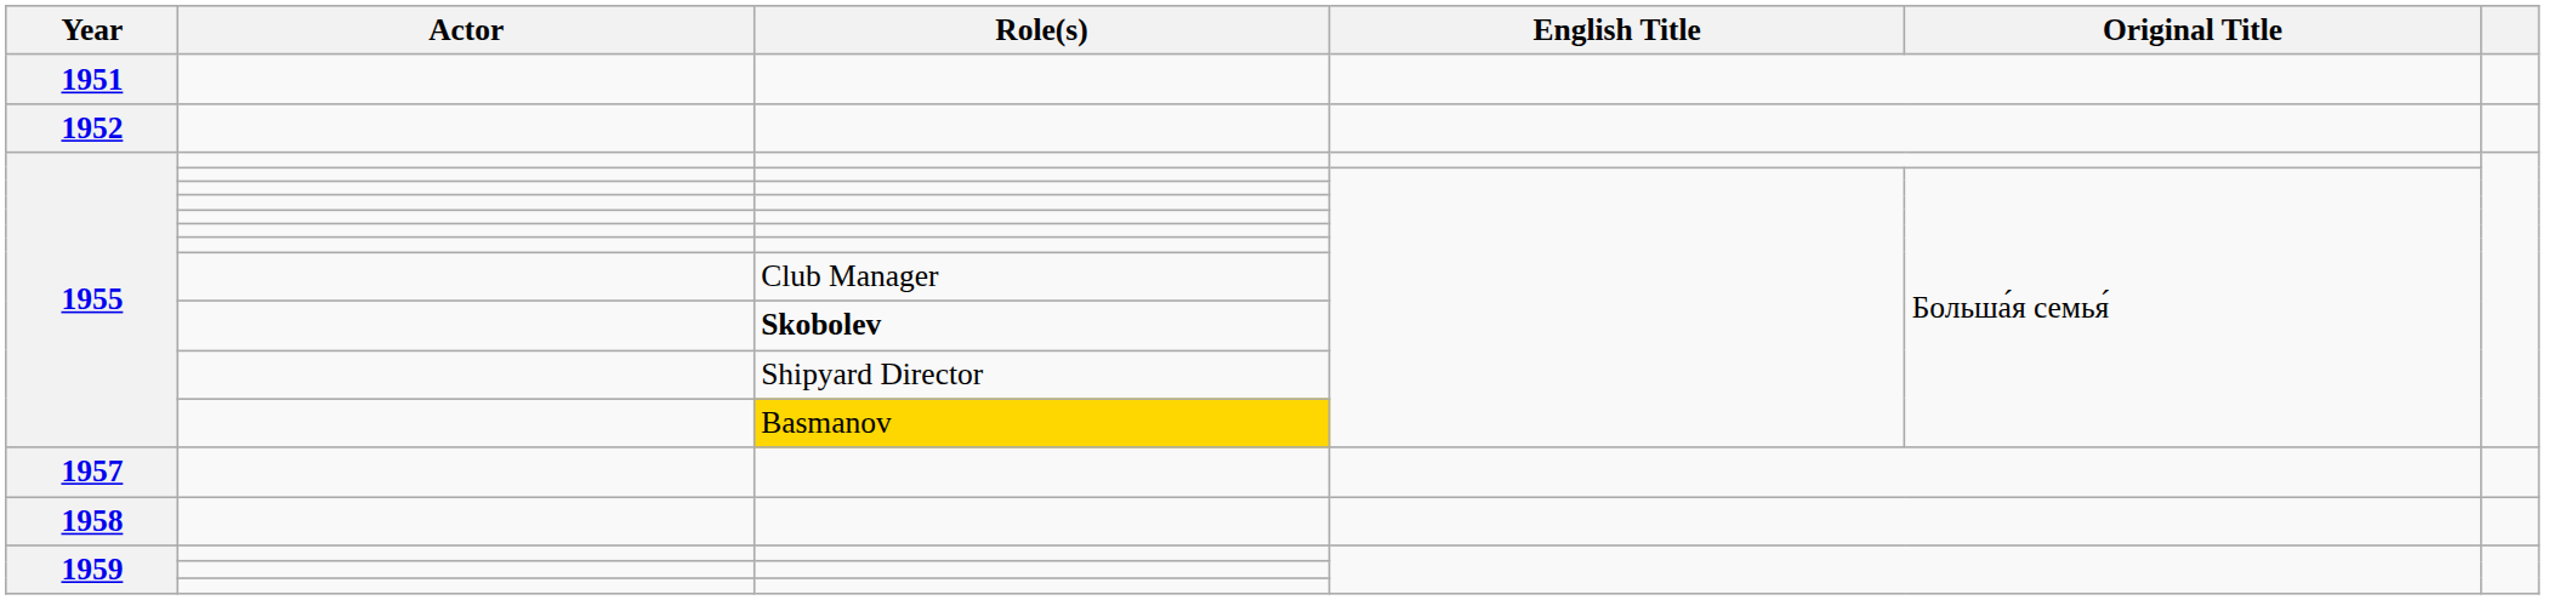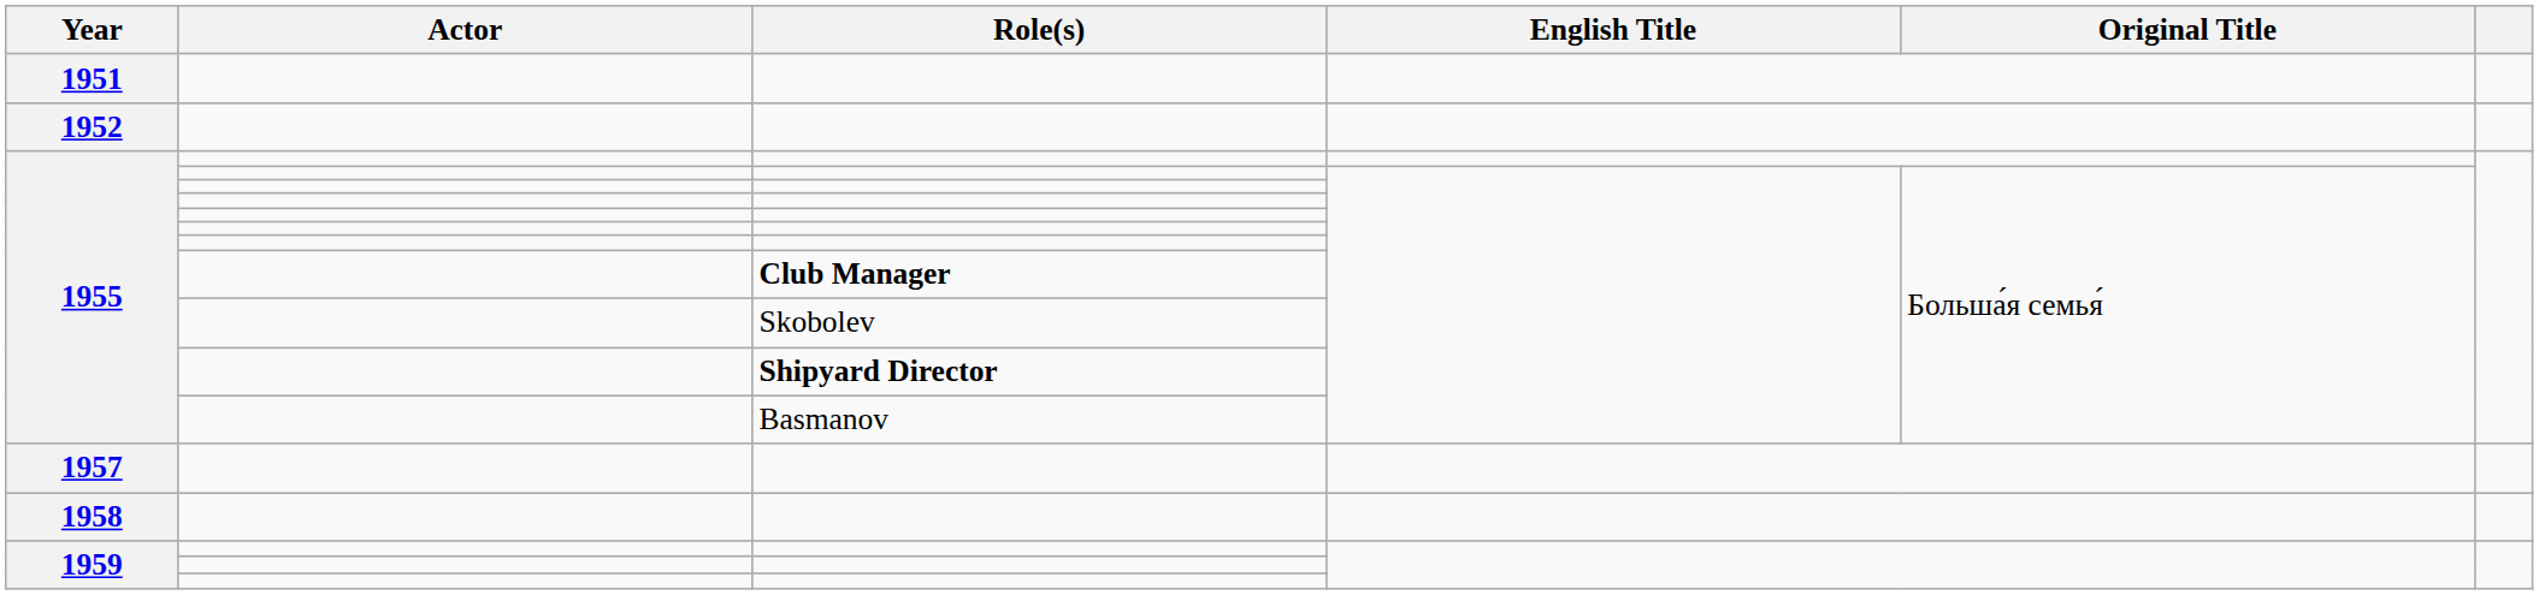1955 / Club Manager | Role(s): normal -> bold
1955 / Skobolev | Role(s): bold -> normal
1955 / Shipyard Director | Role(s): normal -> bold
1955 / Basmanov | Role(s): gold background -> no background
